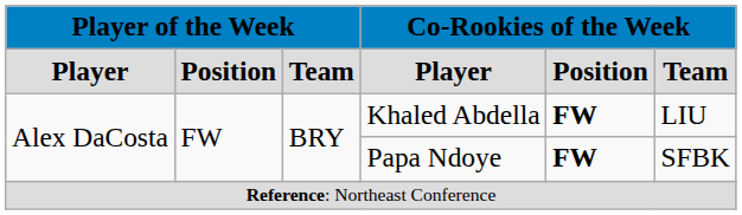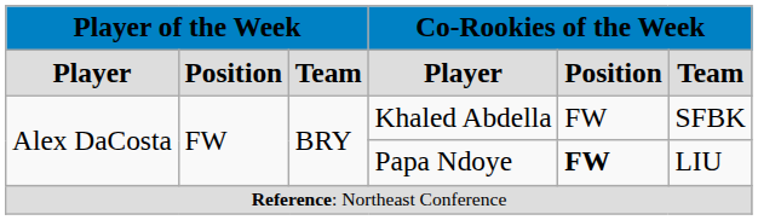Khaled Abdella | Co-Rookies of the Week / Position: bold -> normal
Khaled Abdella | Co-Rookies of the Week / Team: LIU -> SFBK
Papa Ndoye | Co-Rookies of the Week / Team: SFBK -> LIU
